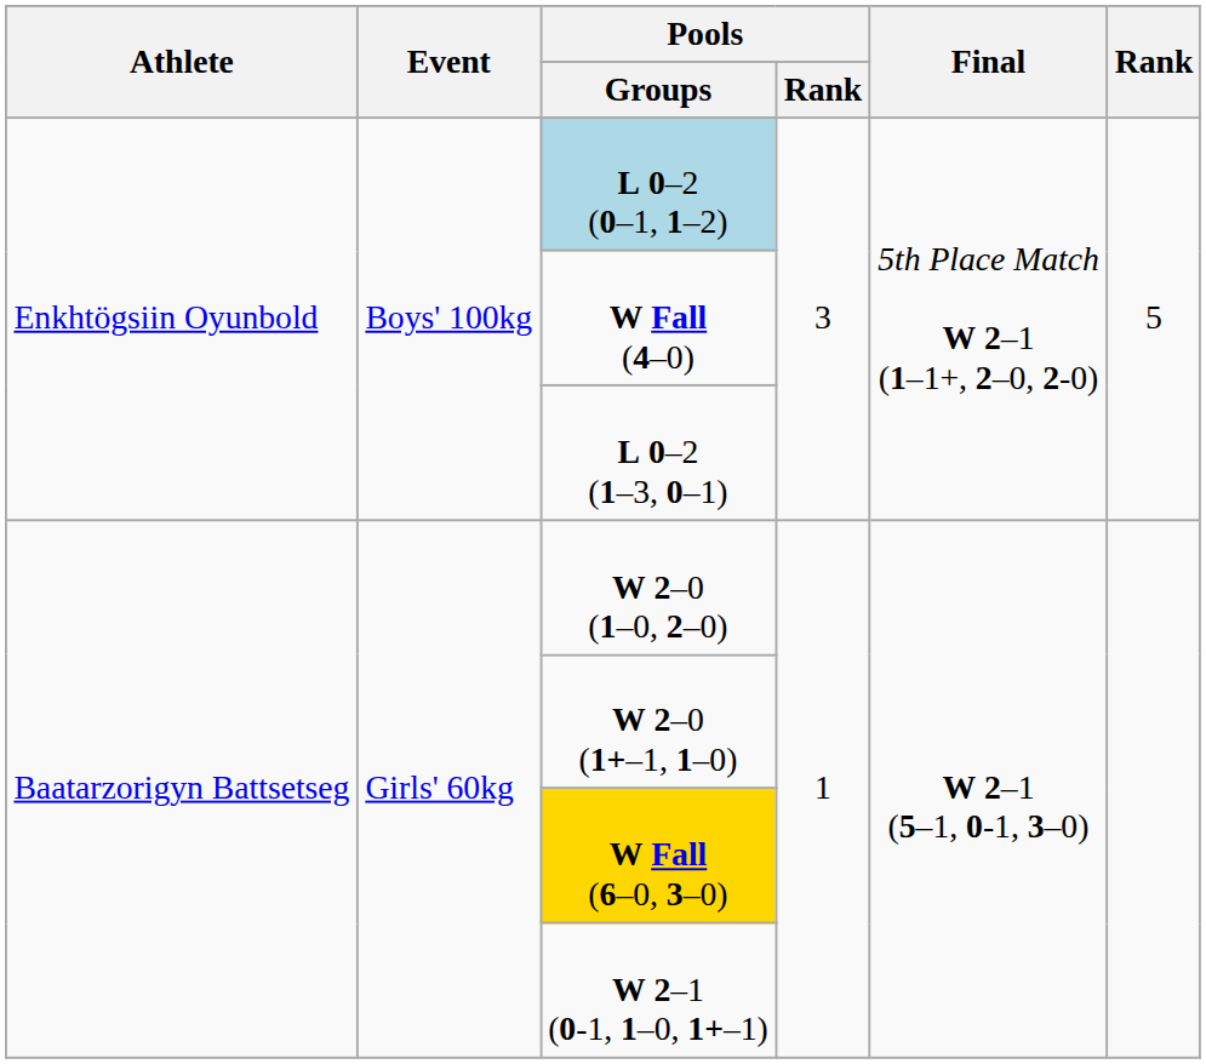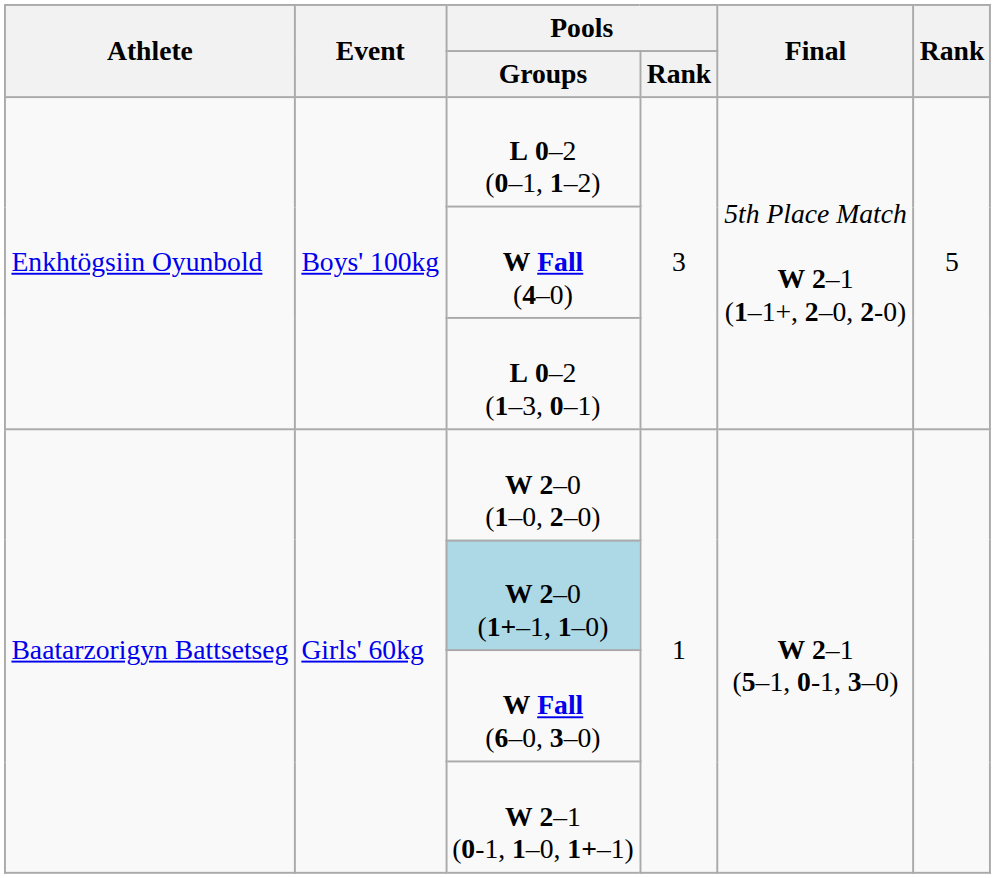L 0–2 (0–1, 1–2) | Pools / Groups: lightblue background -> no background
W 2–0 (1+–1, 1–0) | Pools / Groups: no background -> lightblue background
W Fall (6–0, 3–0) | Pools / Groups: gold background -> no background
